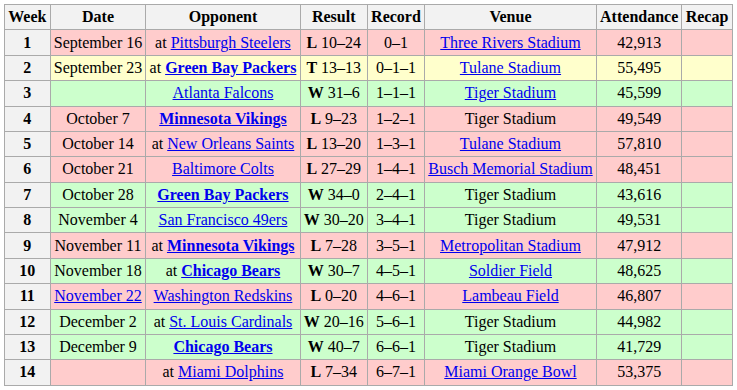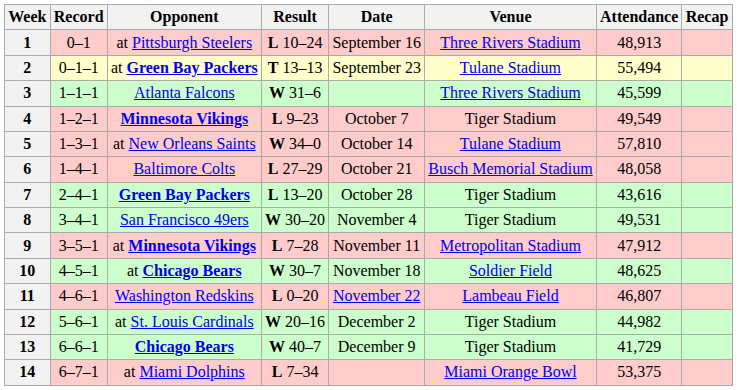columns swapped: Date <-> Record
1 | Attendance: 42,913 -> 48,913
2 | Attendance: 55,495 -> 55,494
3 | Venue: Tiger Stadium -> Three Rivers Stadium
5 | Result: L 13–20 -> W 34–0
6 | Attendance: 48,451 -> 48,058
7 | Result: W 34–0 -> L 13–20
